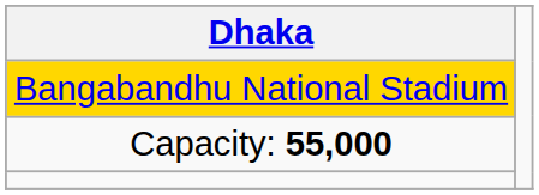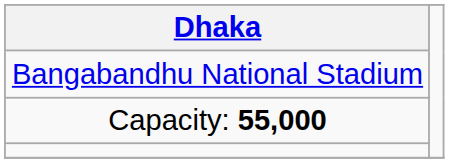row 2 | Dhaka: gold background -> no background
